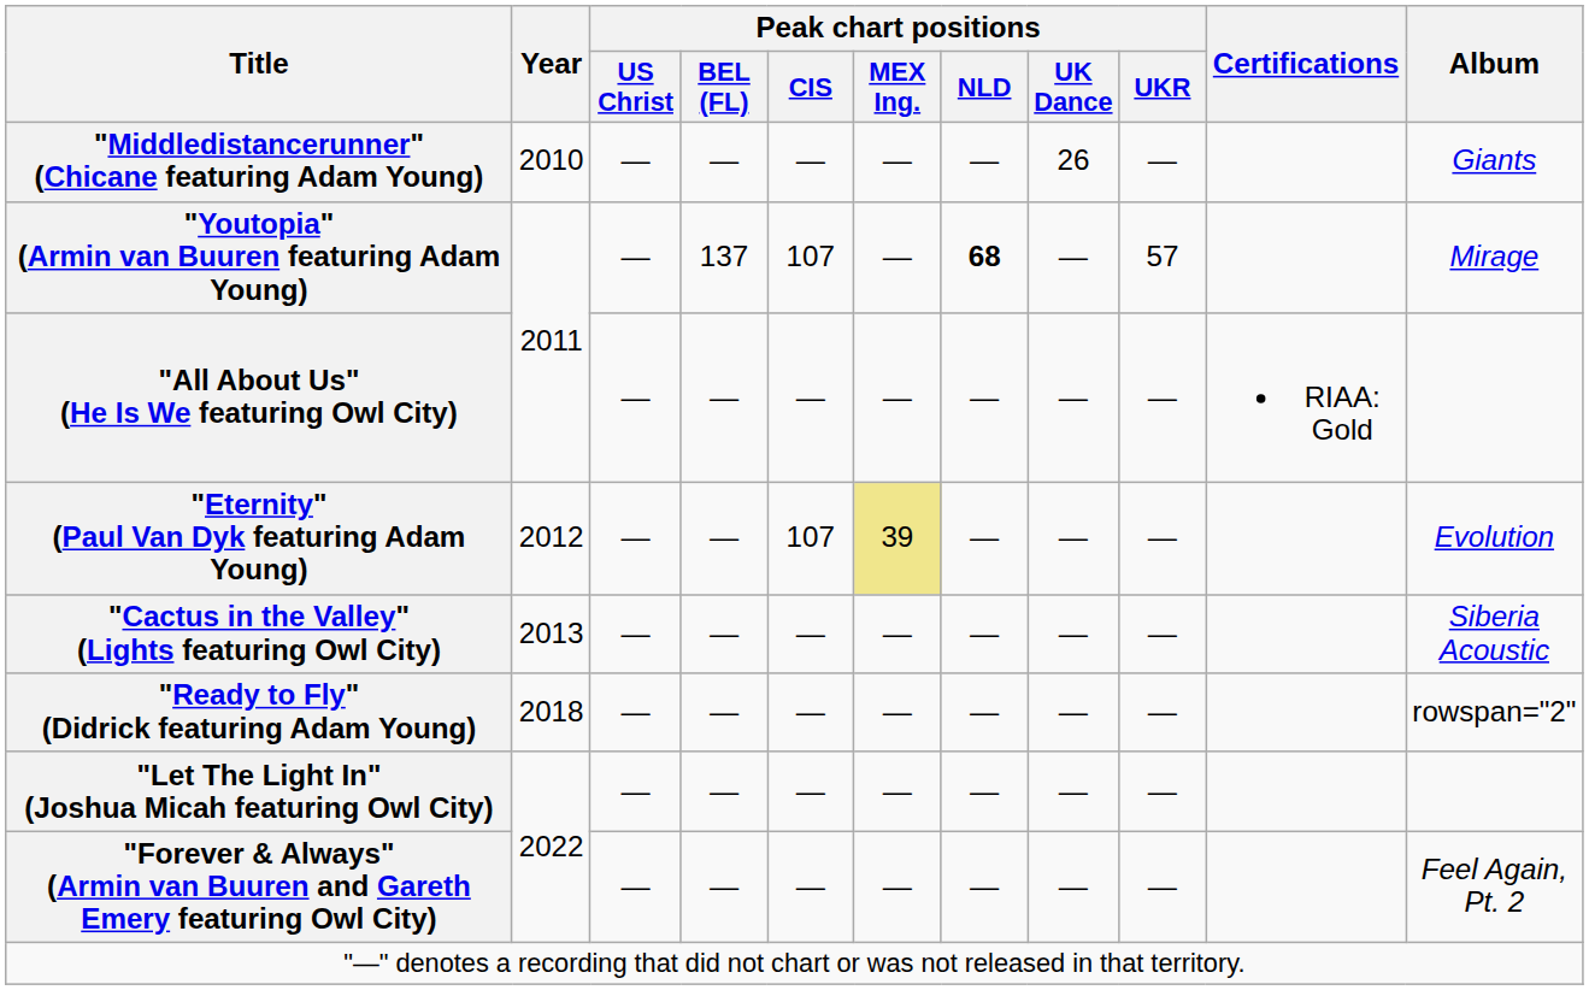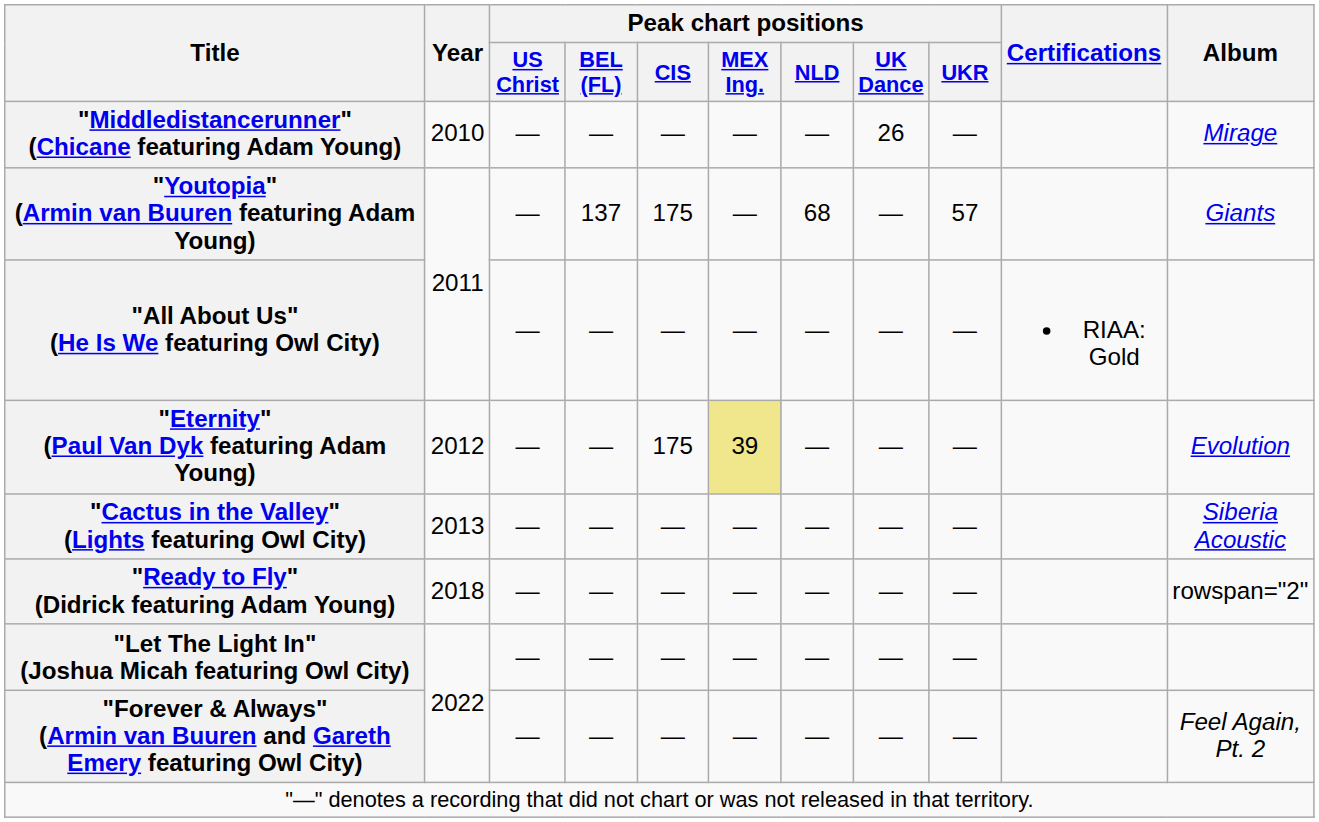"Middledistancerunner" (Chicane featuring Adam Young) | Album: Giants -> Mirage
"Youtopia" (Armin van Buuren featuring Adam Young) | Peak chart positions / CIS: 107 -> 175
"Youtopia" (Armin van Buuren featuring Adam Young) | Peak chart positions / NLD: bold -> normal
"Youtopia" (Armin van Buuren featuring Adam Young) | Album: Mirage -> Giants
"Eternity" (Paul Van Dyk featuring Adam Young) | Peak chart positions / CIS: 107 -> 175
